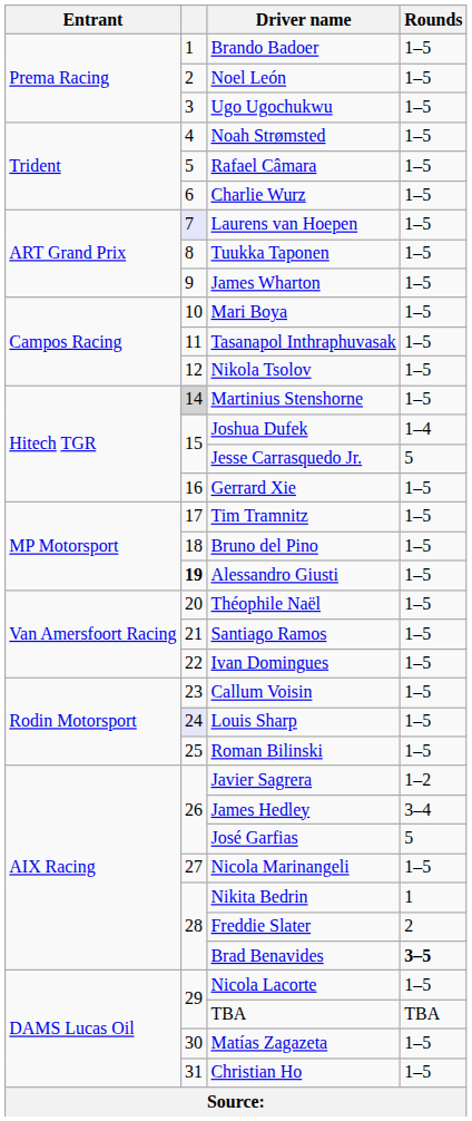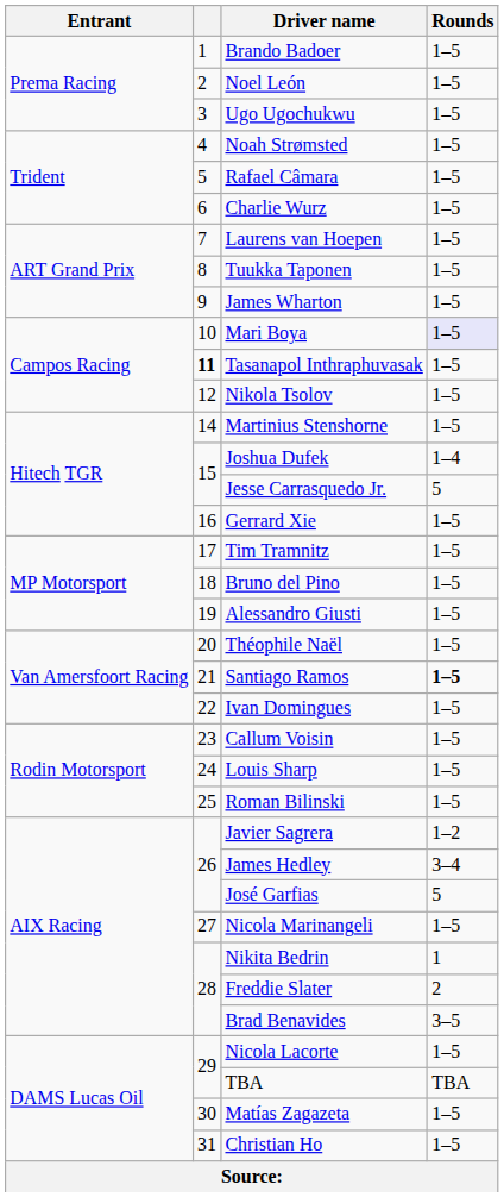Laurens van Hoepen | column 2: lavender background -> no background
Mari Boya | Rounds: no background -> lavender background
Tasanapol Inthraphuvasak | column 2: normal -> bold
Martinius Stenshorne | column 2: lightgrey background -> no background
Alessandro Giusti | column 2: bold -> normal
Santiago Ramos | Rounds: normal -> bold
Louis Sharp | column 2: lavender background -> no background
Brad Benavides | Rounds: bold -> normal
